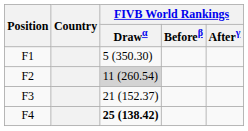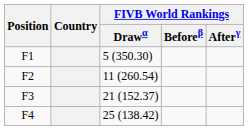F2 | FIVB World Rankings / Drawα: lightgrey background -> no background
F4 | FIVB World Rankings / Drawα: bold -> normal
